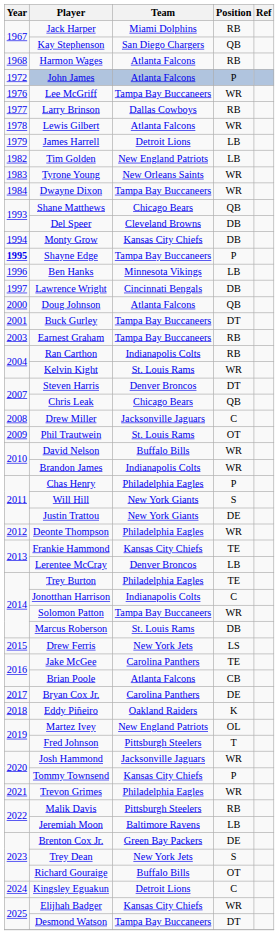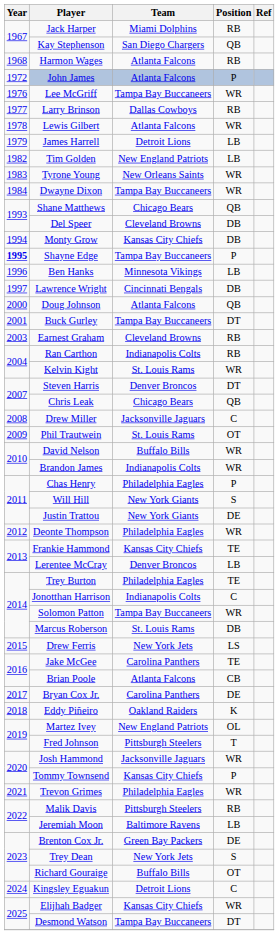Earnest Graham | Team: Tampa Bay Buccaneers -> Cleveland Browns
